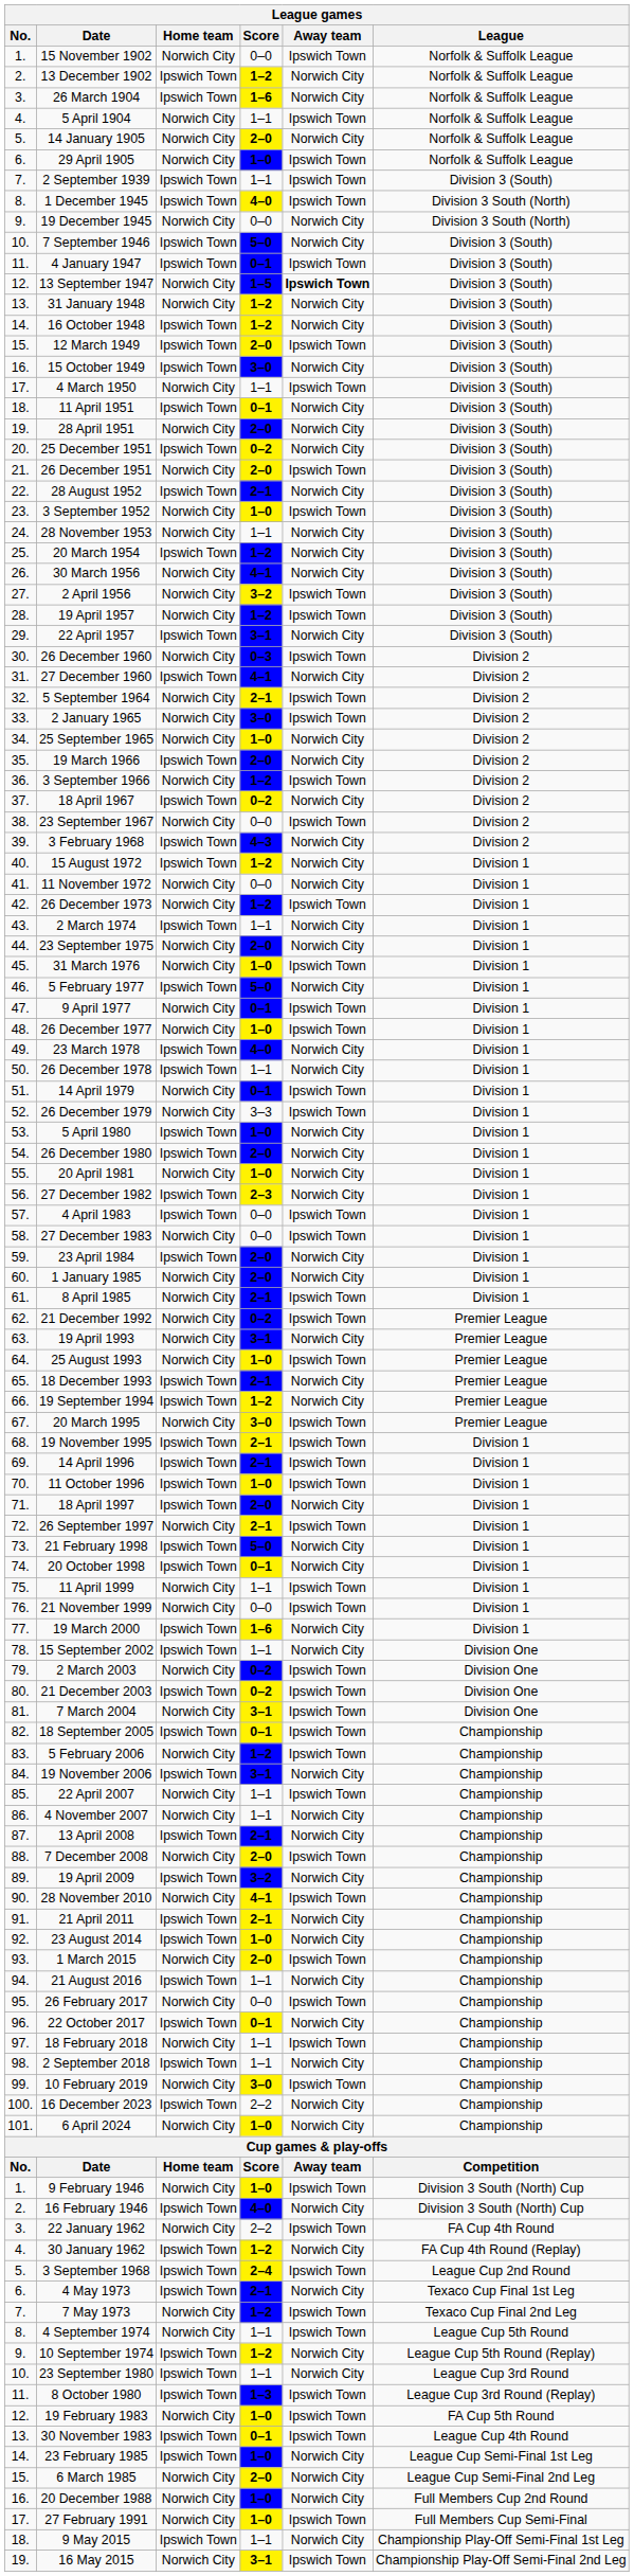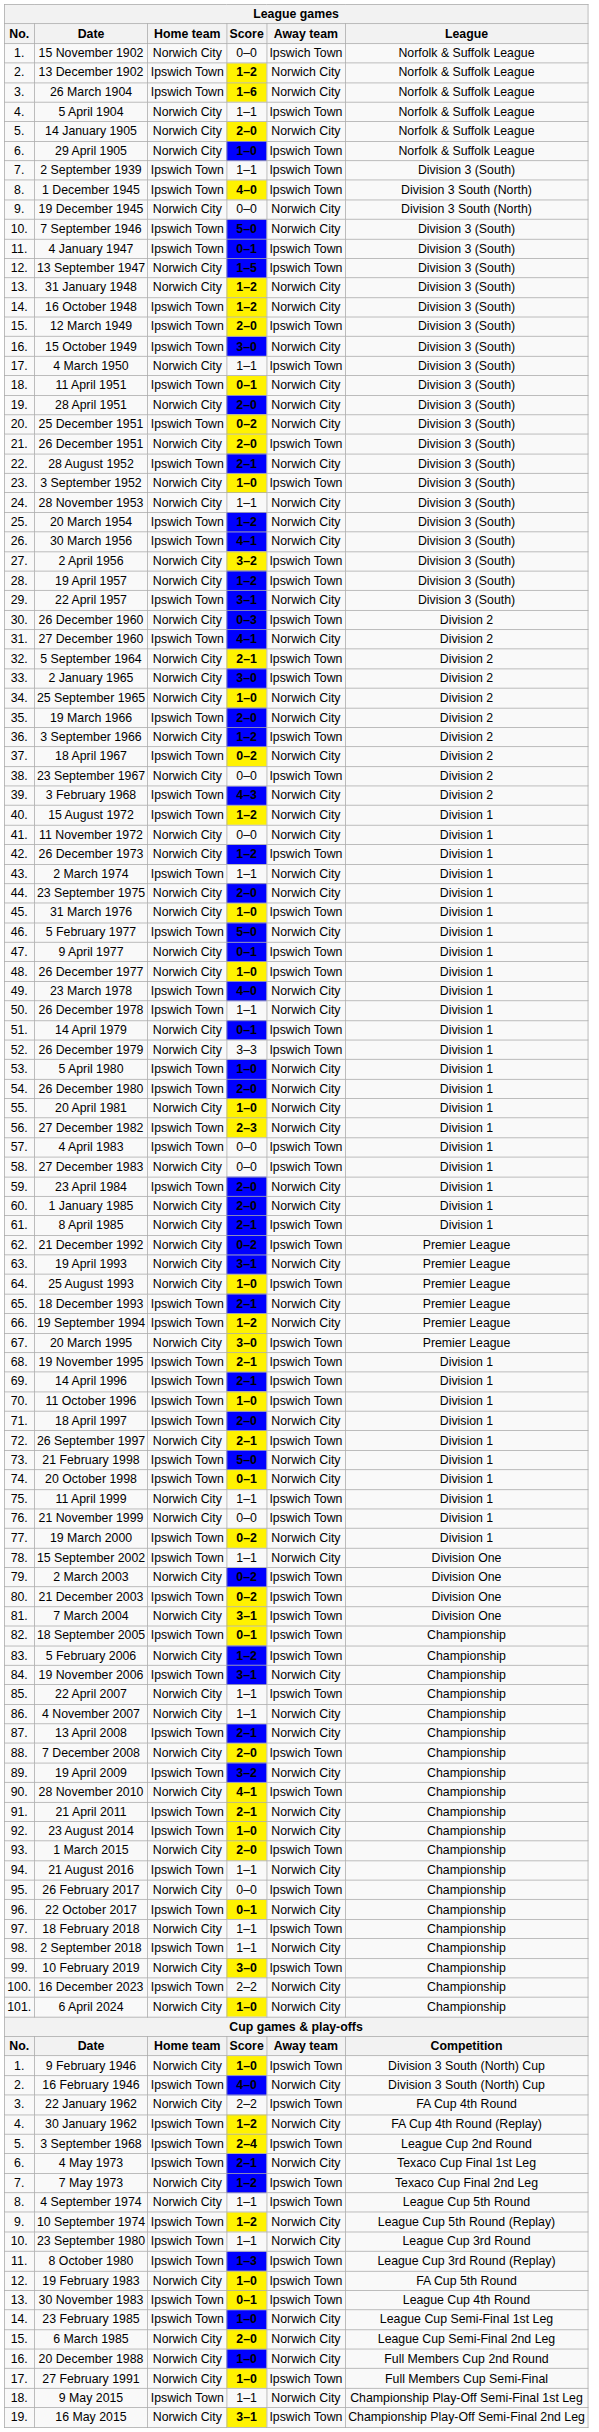13 September 1947 | Away team: bold -> normal
30 March 1956 | Home team: Norwich City -> Ipswich Town
19 March 2000 | Score: 1–6 -> 0–2
